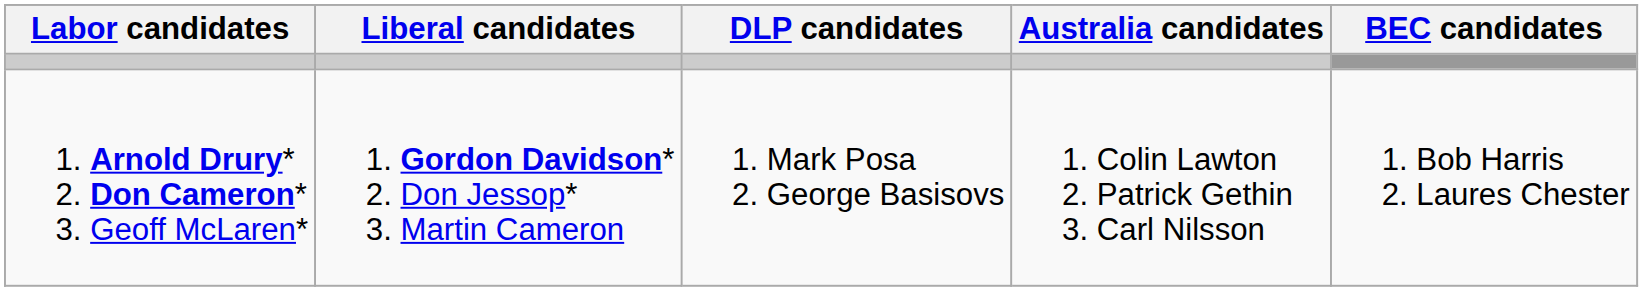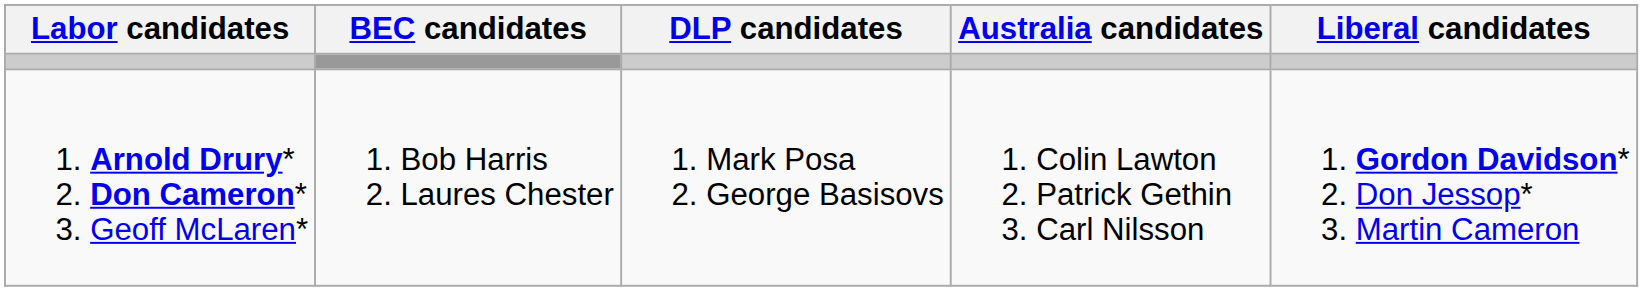columns swapped: Liberal candidates <-> BEC candidates
